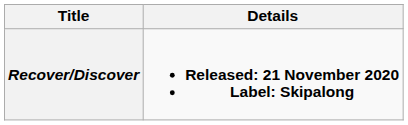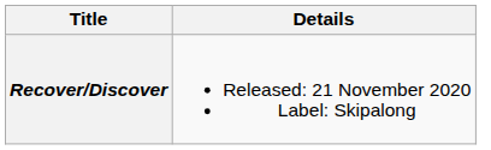Recover/Discover | Details: bold -> normal
